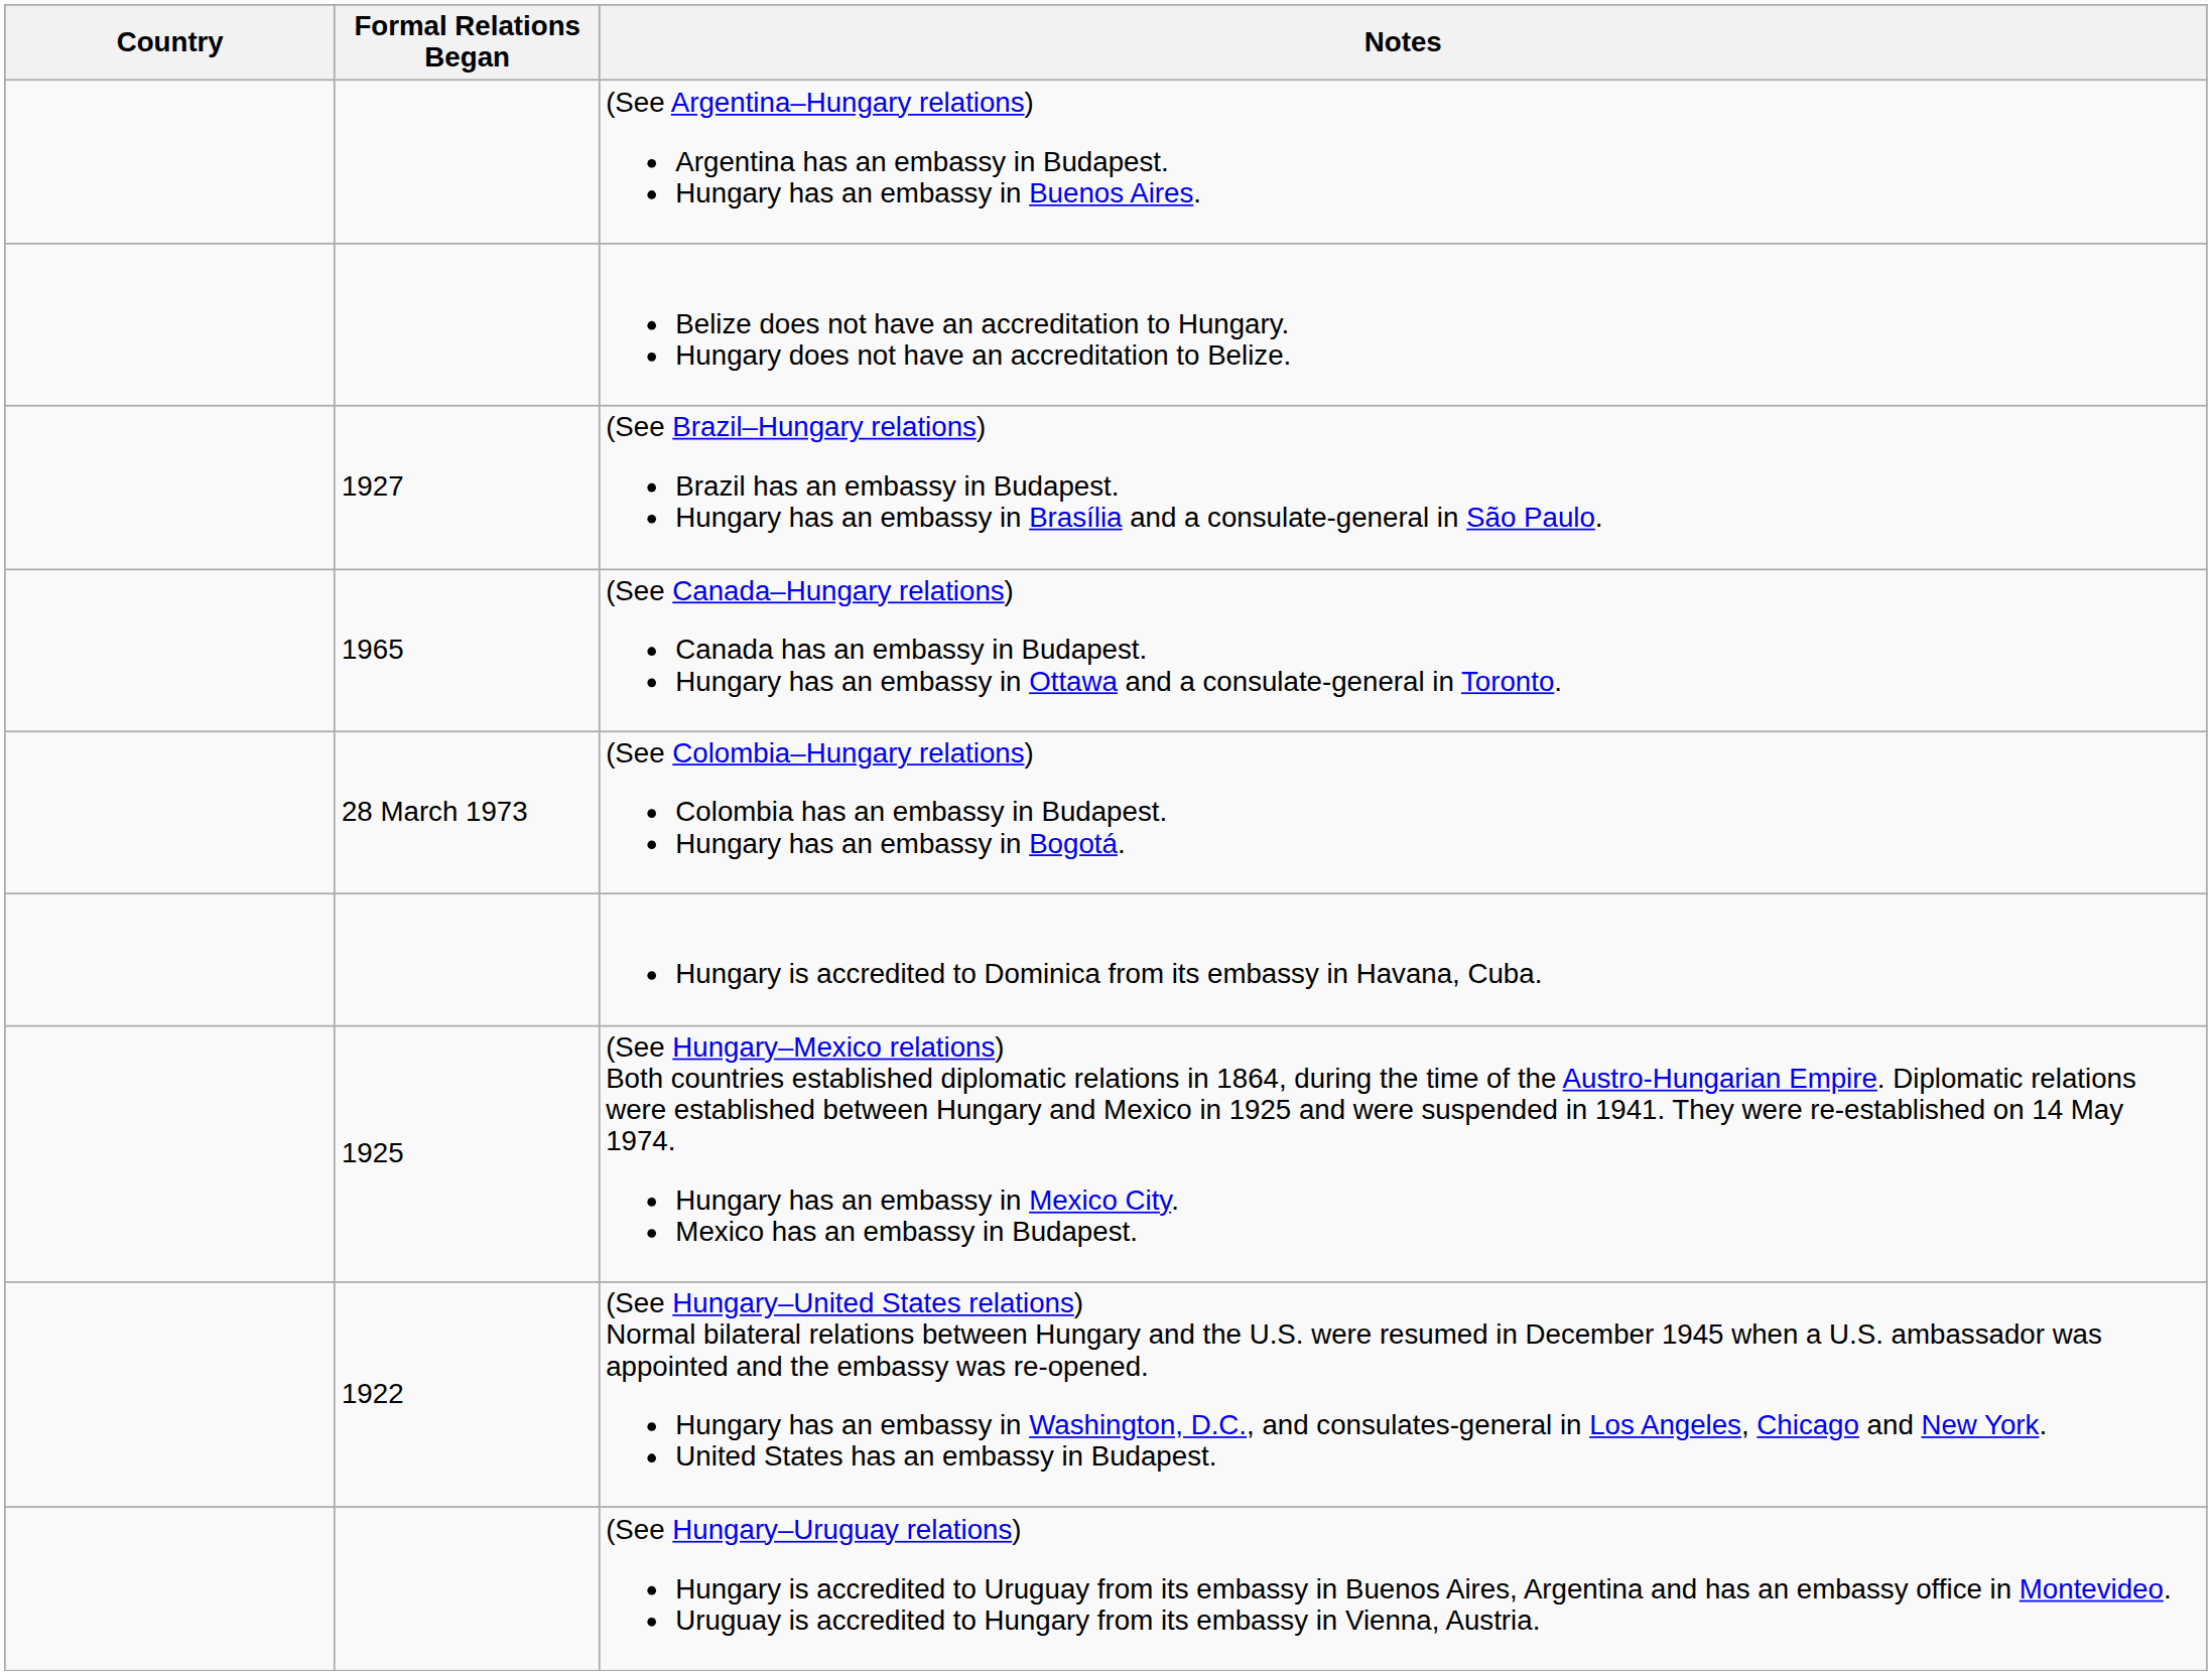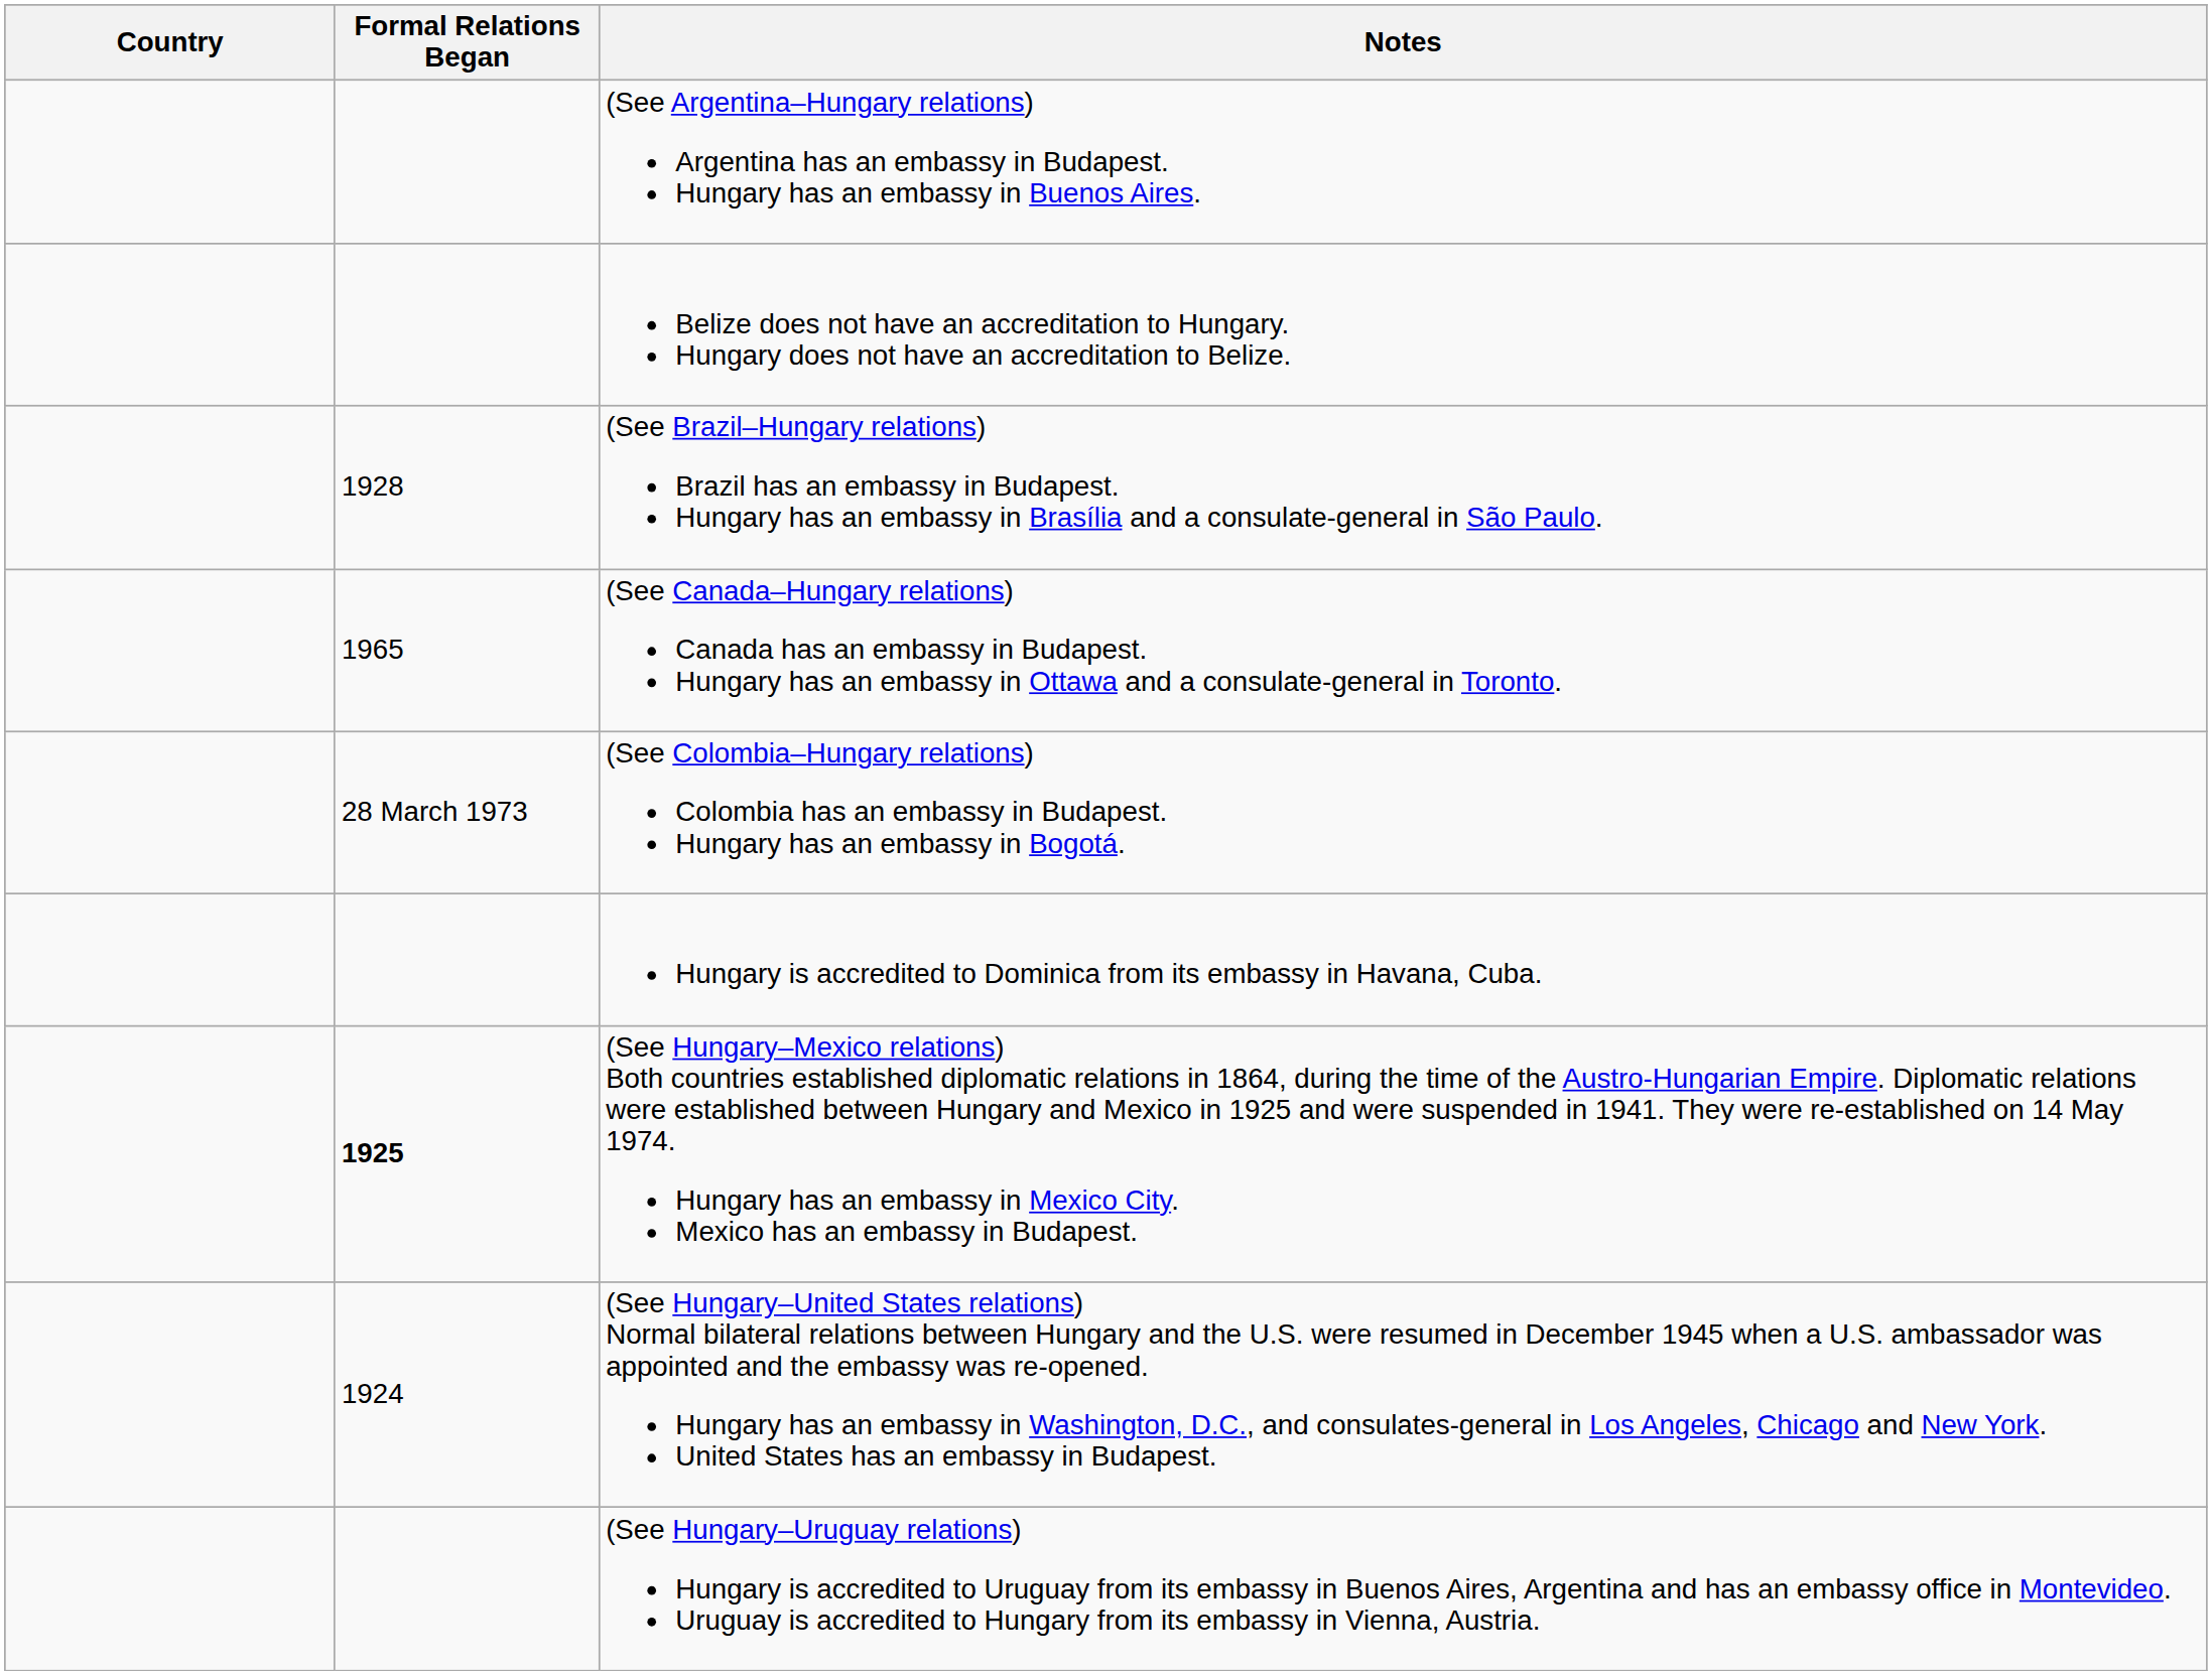row 4 | Formal Relations Began: 1927 -> 1928
row 8 | Formal Relations Began: normal -> bold
row 9 | Formal Relations Began: 1922 -> 1924
